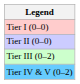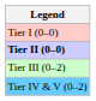row 3 | column 1: normal -> bold
